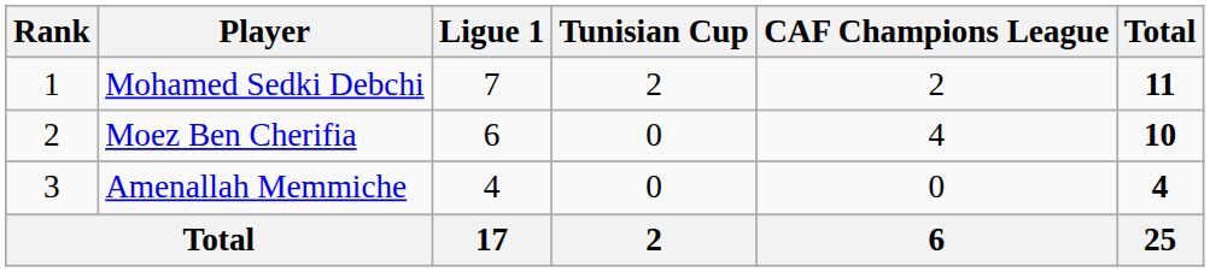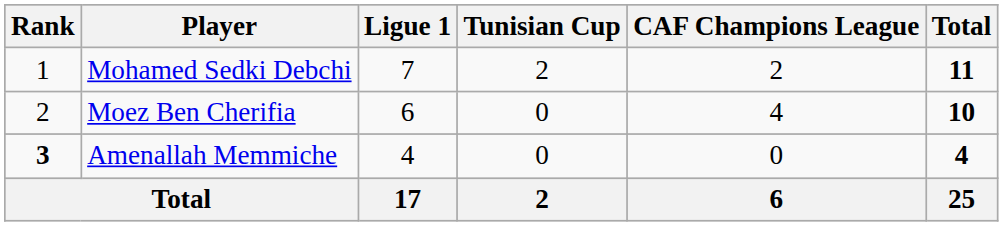Amenallah Memmiche | Rank: normal -> bold
